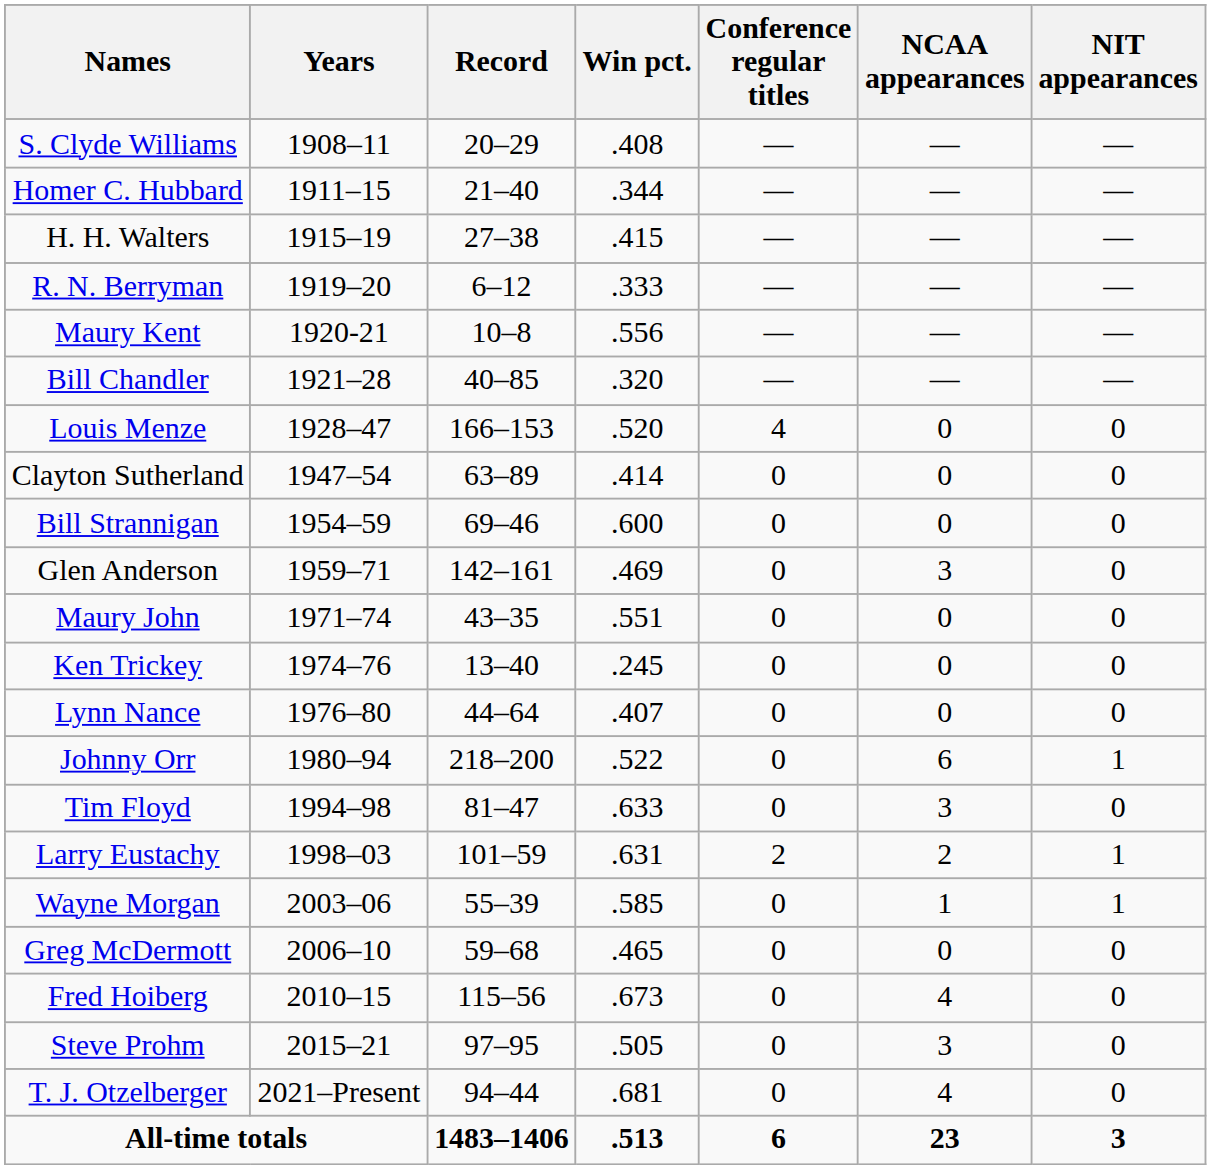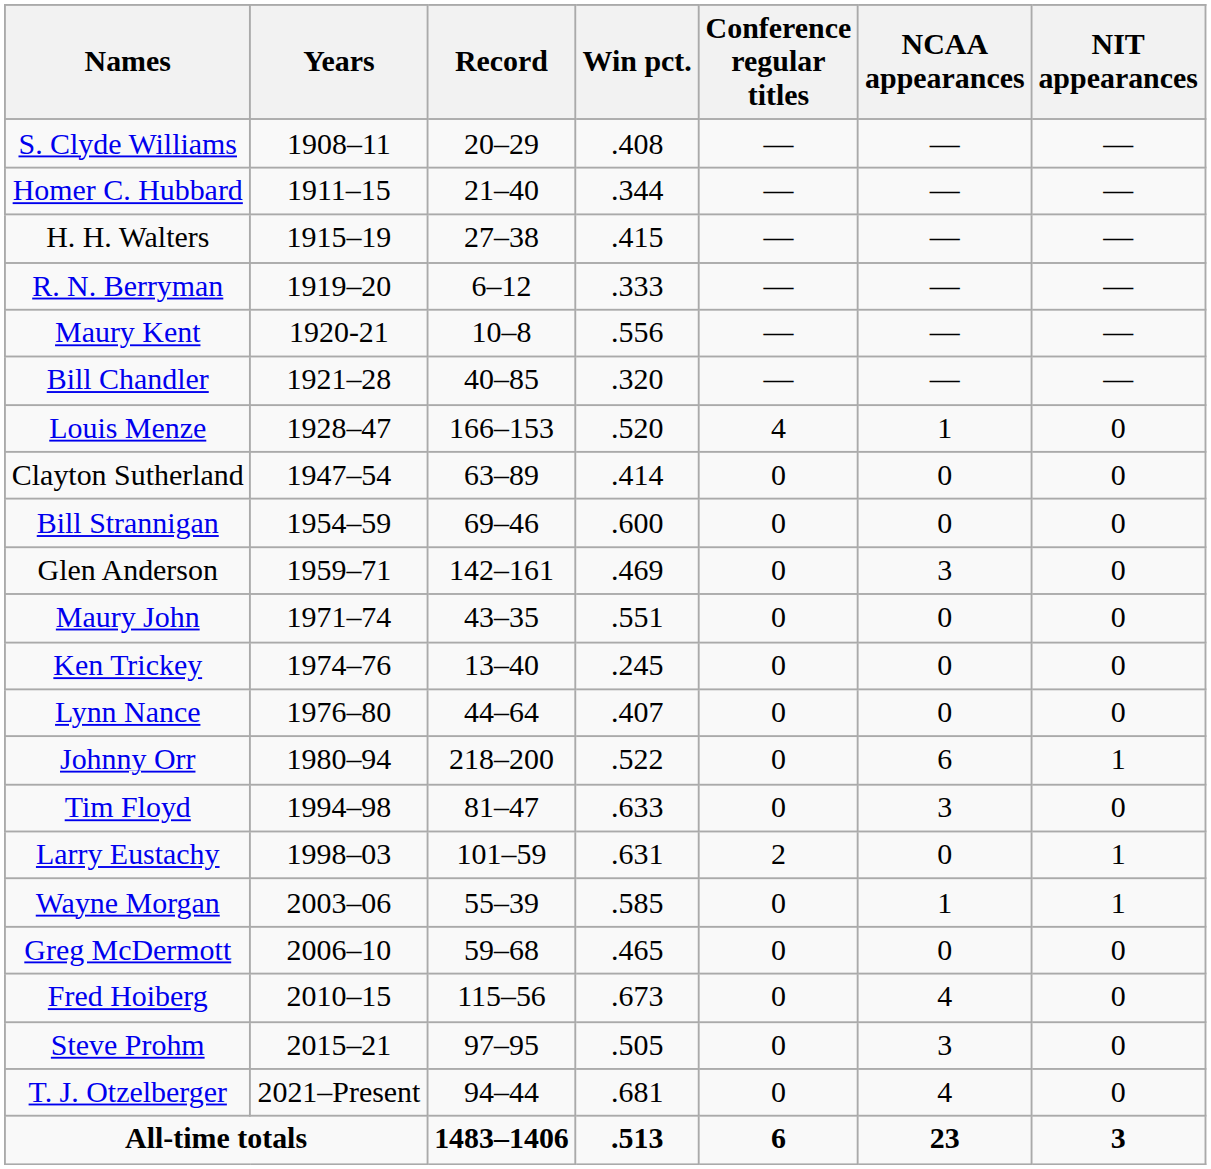Louis Menze | NCAA appearances: 0 -> 1
Larry Eustachy | NCAA appearances: 2 -> 0
